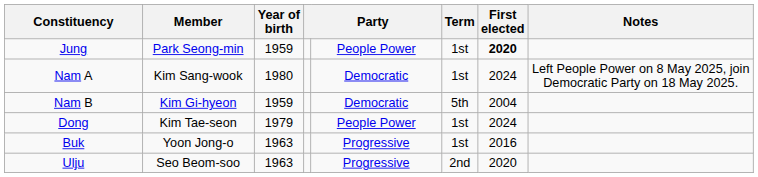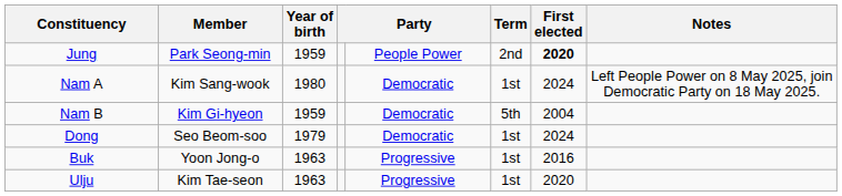Jung | Term: 1st -> 2nd
Dong | Member: Kim Tae-seon -> Seo Beom-soo
Dong | column 5: People Power -> Democratic
Ulju | Member: Seo Beom-soo -> Kim Tae-seon
Ulju | Term: 2nd -> 1st
